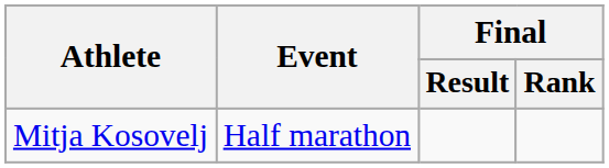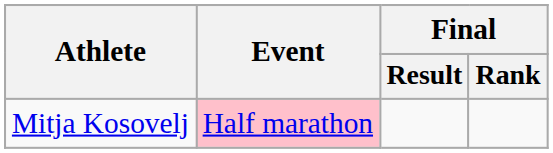Mitja Kosovelj | Event: no background -> pink background
